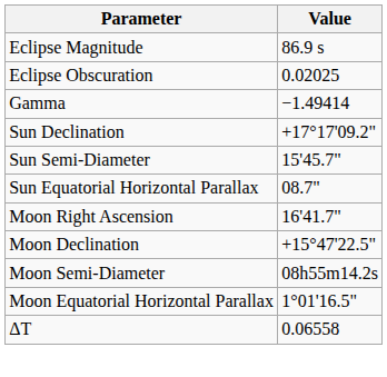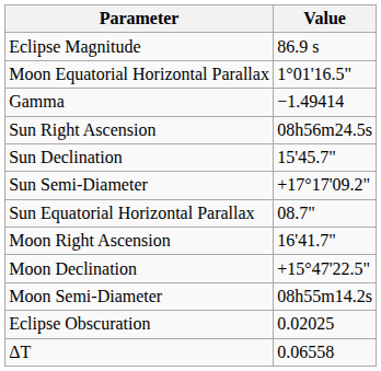rows swapped: Eclipse Obscuration <-> Moon Equatorial Horizontal Parallax
+ row: Sun Right Ascension | 08h56m24.5s
Sun Declination | Value: +17°17'09.2" -> 15'45.7"
Sun Semi-Diameter | Value: 15'45.7" -> +17°17'09.2"
